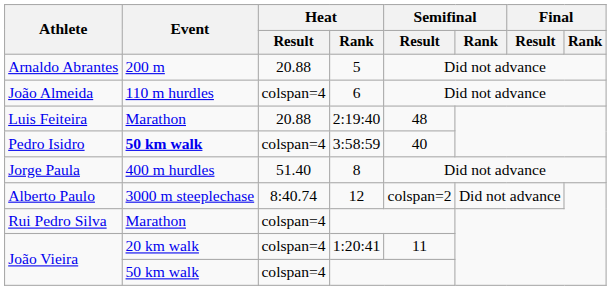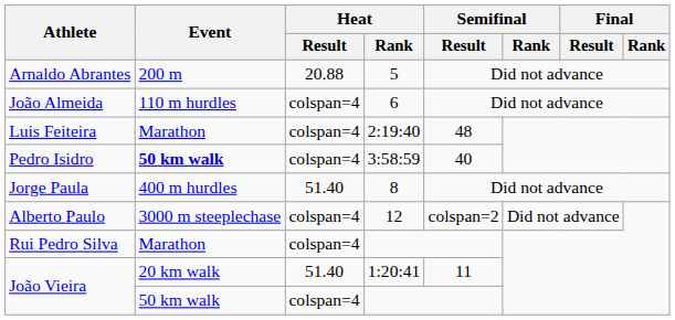Luis Feiteira | Heat / Result: 20.88 -> colspan=4
Alberto Paulo | Heat / Result: 8:40.74 -> colspan=4
João Vieira / 1:20:41 | Heat / Result: colspan=4 -> 51.40
